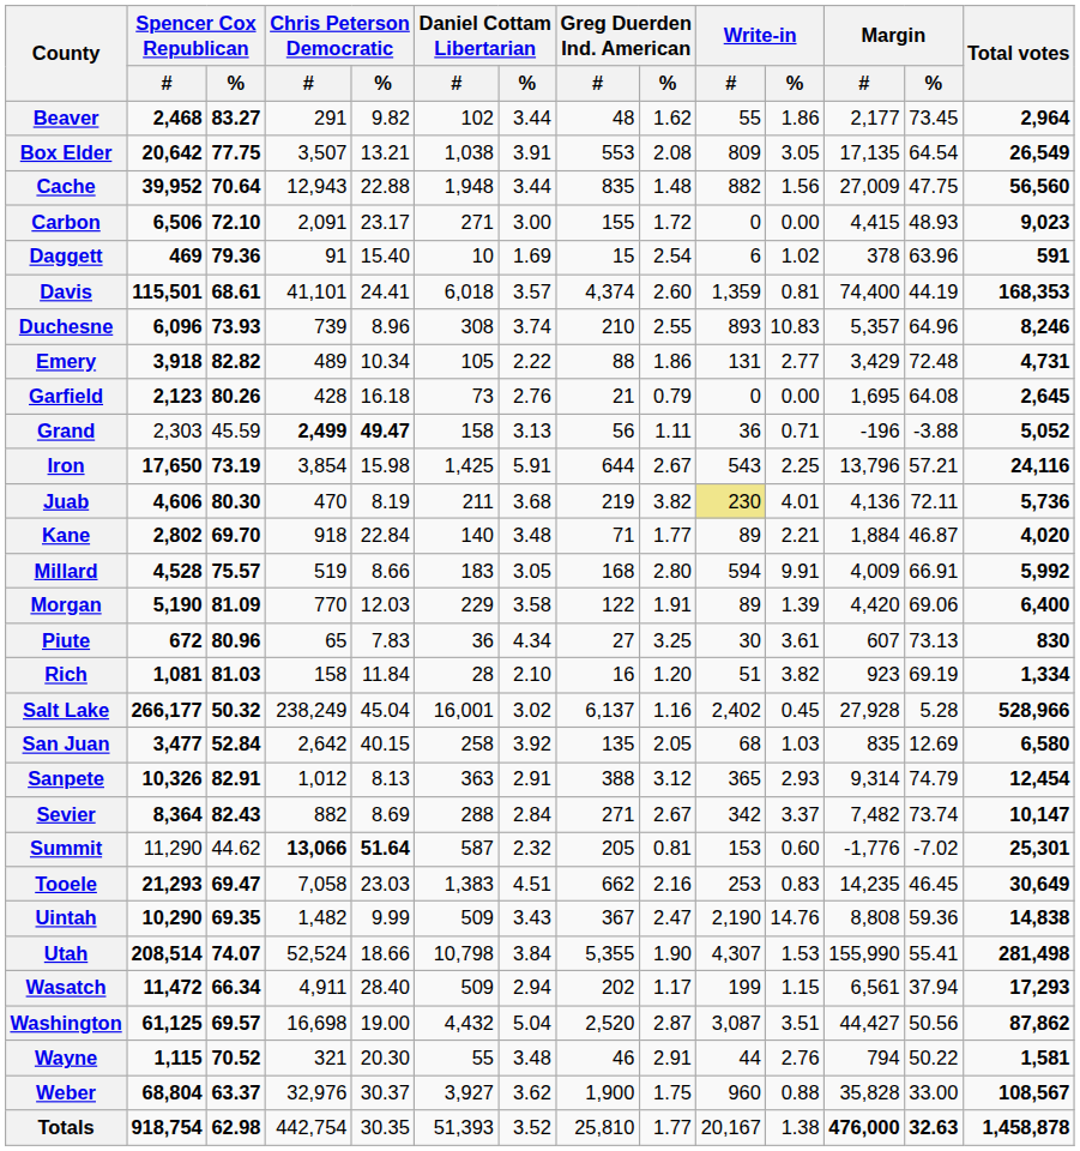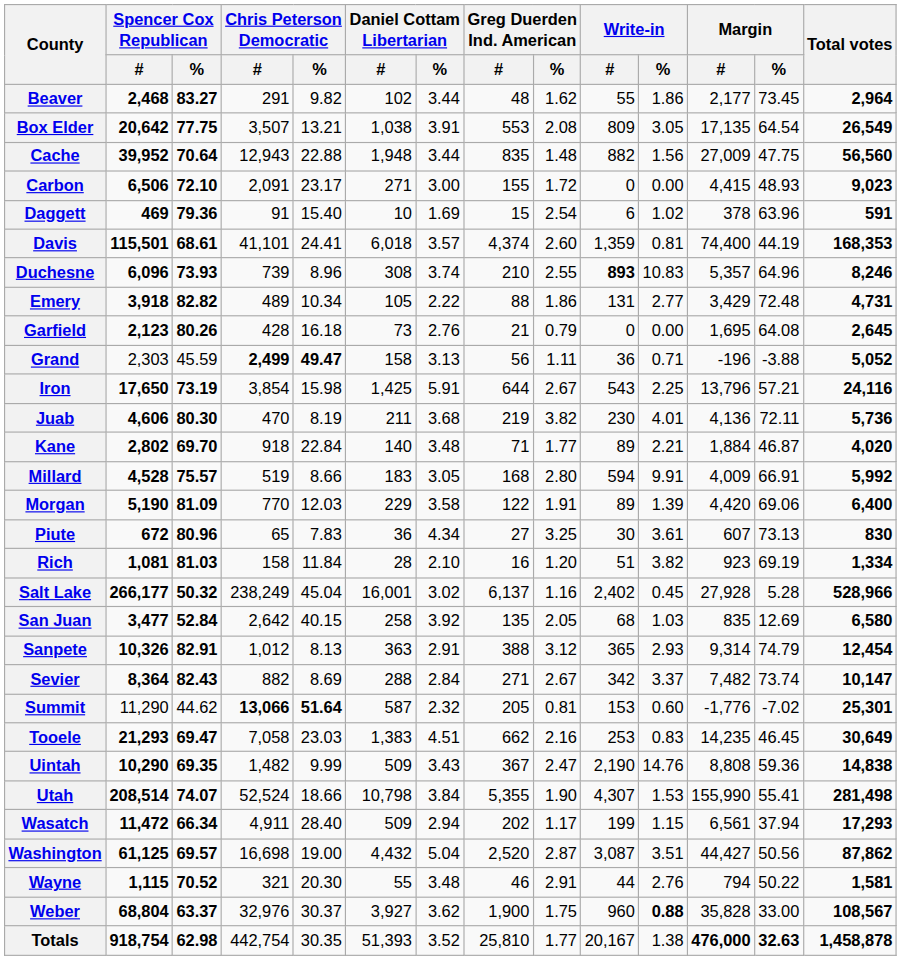Duchesne | Write-in / #: normal -> bold
Juab | Write-in / #: khaki background -> no background
Weber | Write-in / %: normal -> bold
